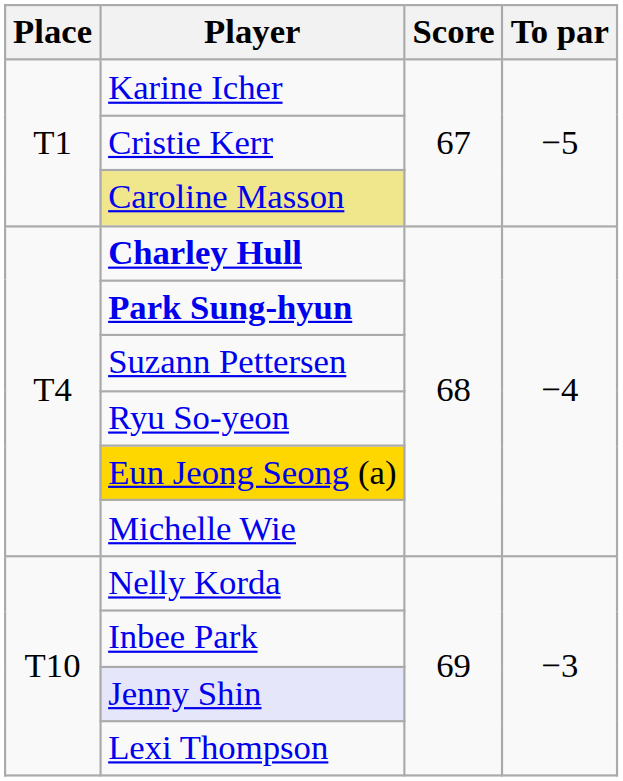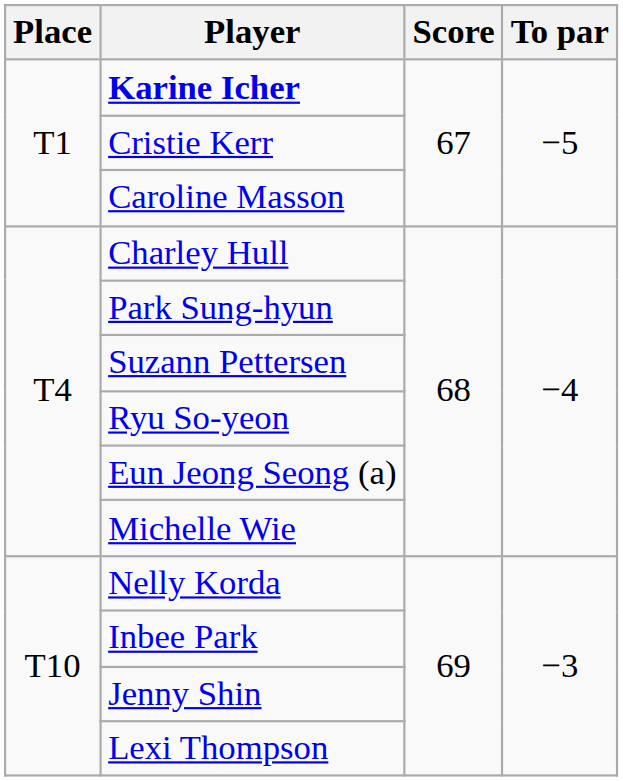Karine Icher | Player: normal -> bold
Caroline Masson | Player: khaki background -> no background
Charley Hull | Player: bold -> normal
Park Sung-hyun | Player: bold -> normal
Eun Jeong Seong (a) | Player: gold background -> no background
Jenny Shin | Player: lavender background -> no background
